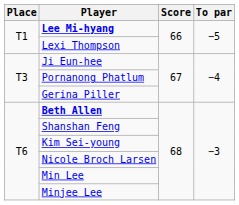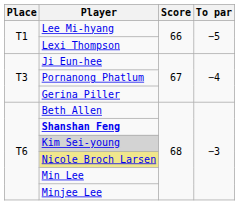Lee Mi-hyang | Player: bold -> normal
Beth Allen | Player: bold -> normal
Shanshan Feng | Player: normal -> bold
Kim Sei-young | Player: no background -> lightgrey background
Nicole Broch Larsen | Player: no background -> khaki background
